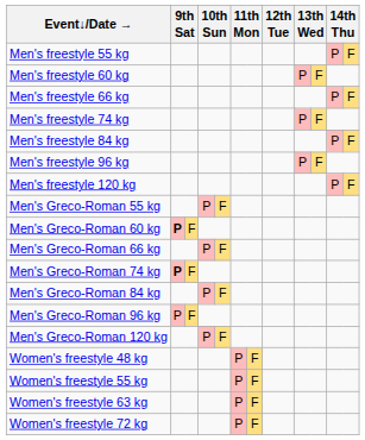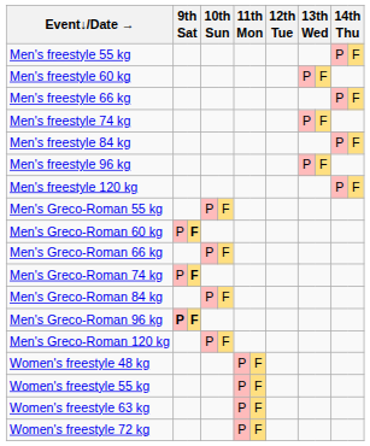Men's Greco-Roman 60 kg | column 2: bold -> normal
Men's Greco-Roman 60 kg | column 3: normal -> bold
Men's Greco-Roman 74 kg | column 2: bold -> normal
Men's Greco-Roman 74 kg | column 3: normal -> bold
Men's Greco-Roman 96 kg | column 2: normal -> bold
Men's Greco-Roman 96 kg | column 3: normal -> bold
